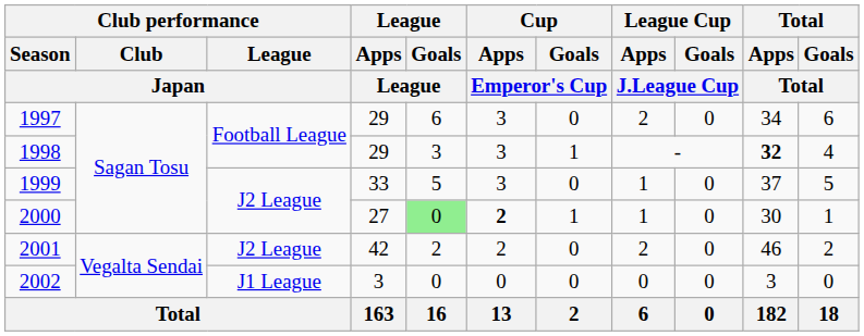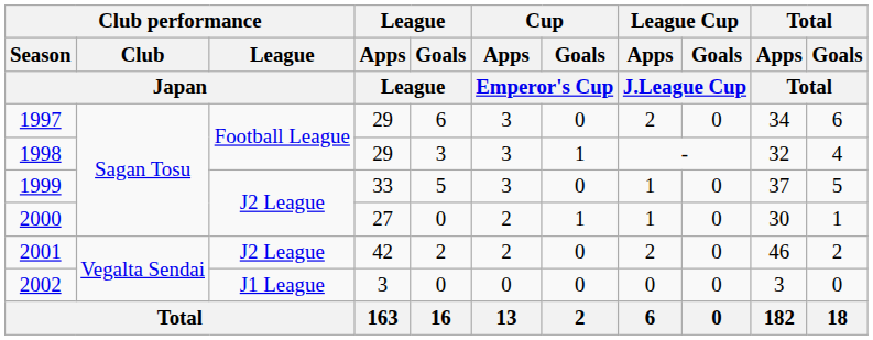1998 | Total / Apps / Total: bold -> normal
2000 | League / Goals / League: lightgreen background -> no background
2000 | Cup / Apps / Emperor's Cup: bold -> normal
